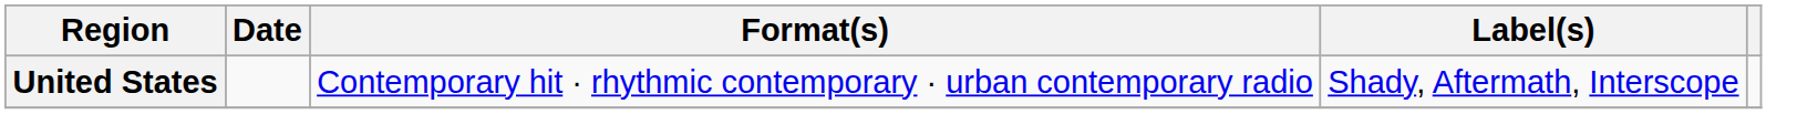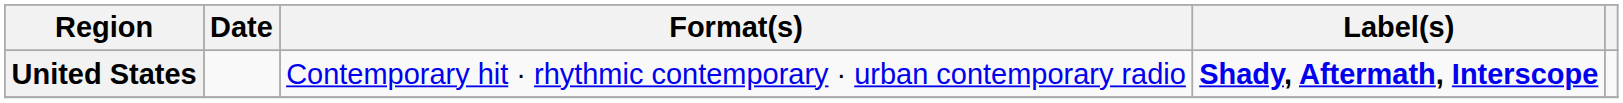United States | Label(s): normal -> bold
